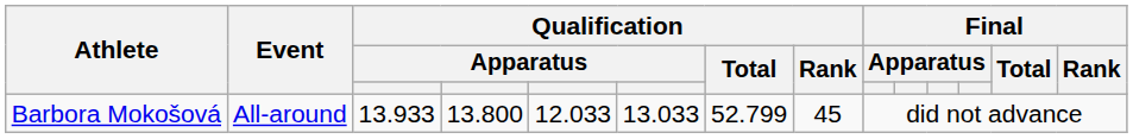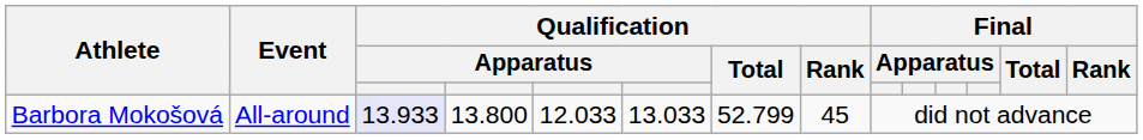row 4 | column 3: no background -> lavender background
